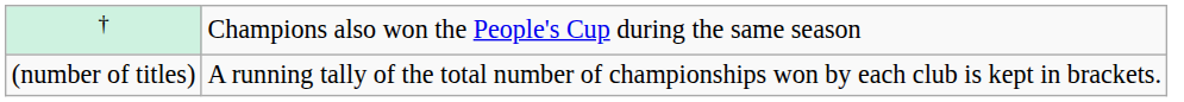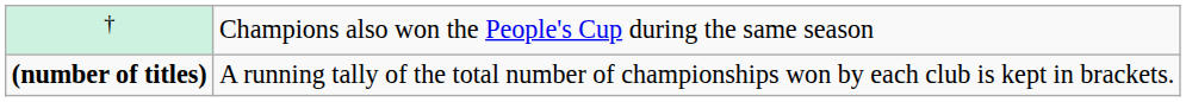row 2 | column 1: normal -> bold
